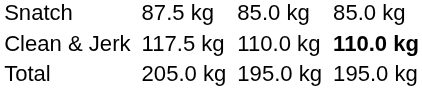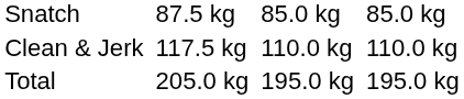Clean & Jerk | column 4: bold -> normal
